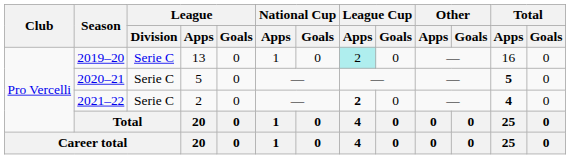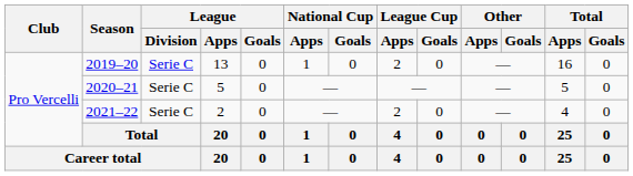2019–20 | League Cup / Apps: paleturquoise background -> no background
2020–21 | Total / Apps: bold -> normal
2021–22 | League Cup / Apps: bold -> normal
2021–22 | Total / Apps: bold -> normal
